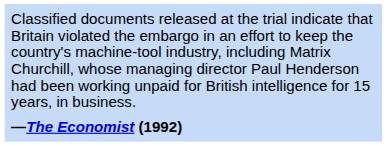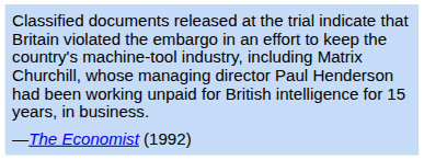row 2 | column 1: bold -> normal
